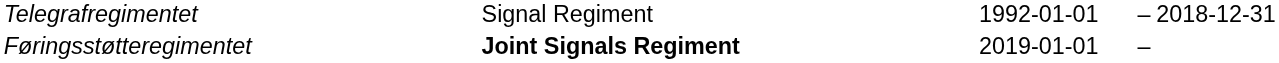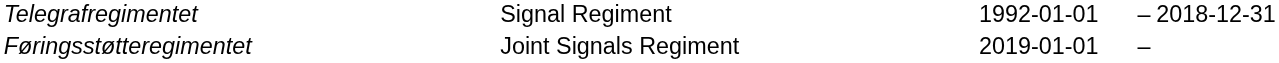Føringsstøtteregimentet | column 2: bold -> normal
